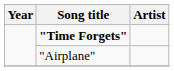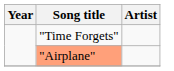"Time Forgets" | Song title: bold -> normal
"Airplane" | Song title: no background -> lightsalmon background
